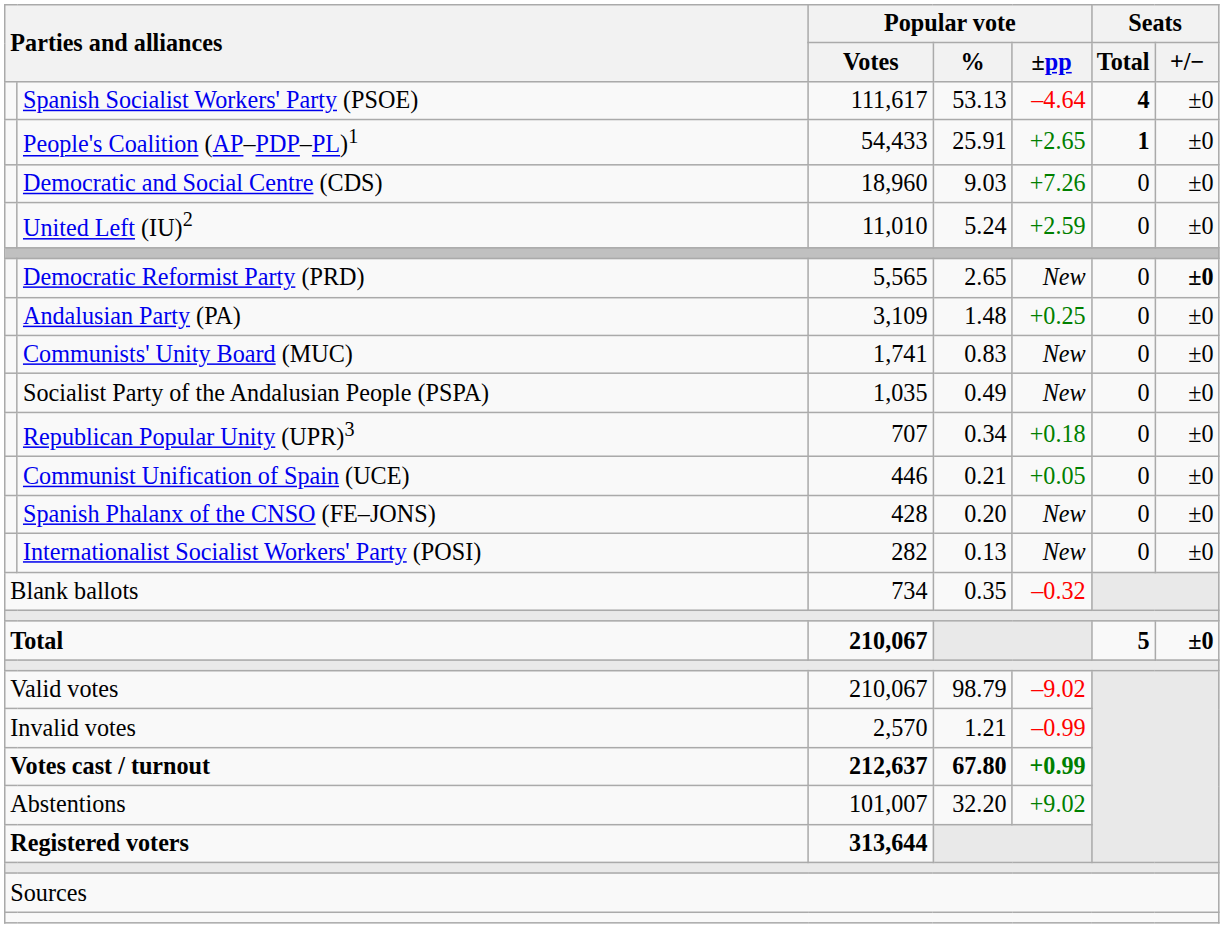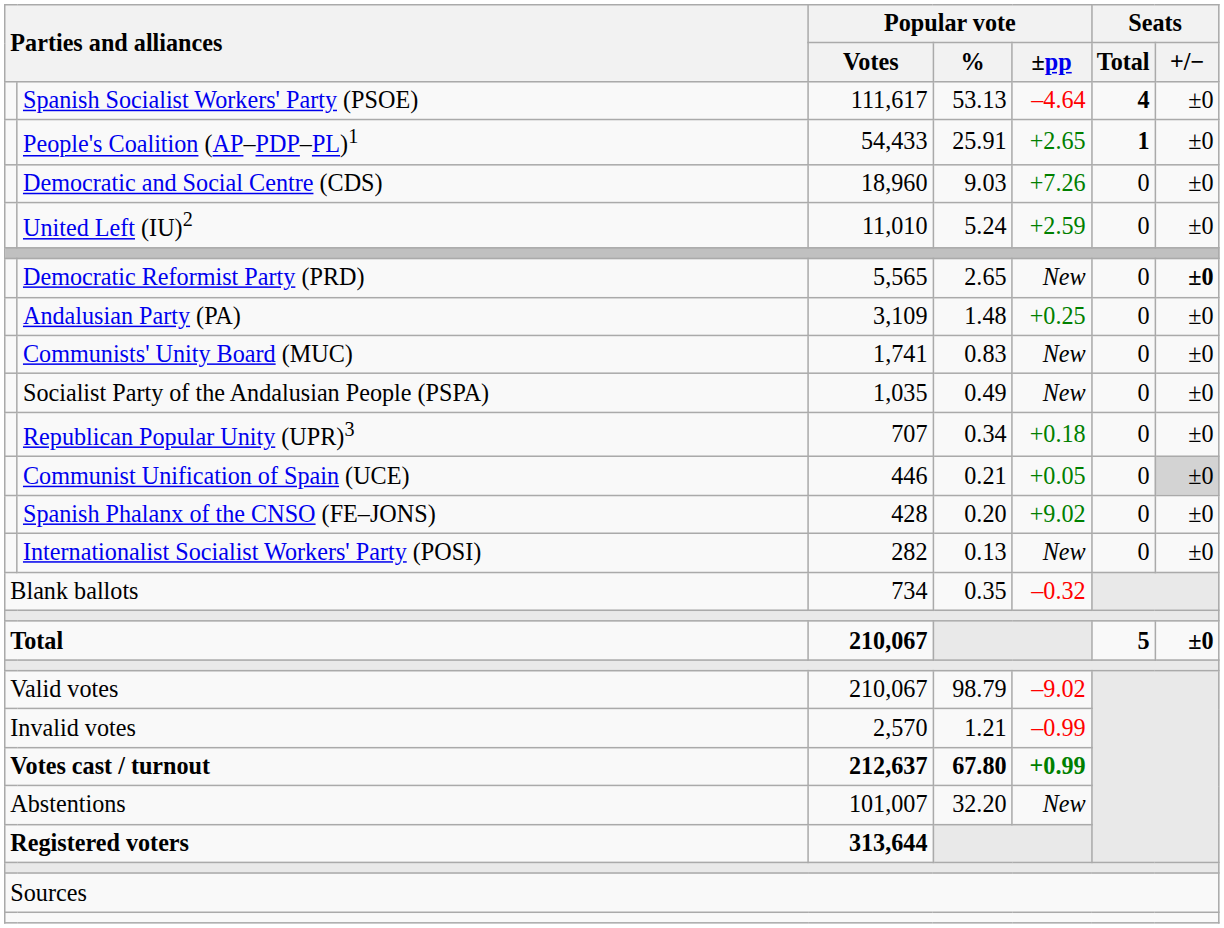Communist Unification of Spain (UCE) | Seats / +/−: no background -> lightgrey background
Spanish Phalanx of the CNSO (FE–JONS) | Popular vote / ±pp: New -> +9.02
Abstentions | Popular vote / ±pp: +9.02 -> New
